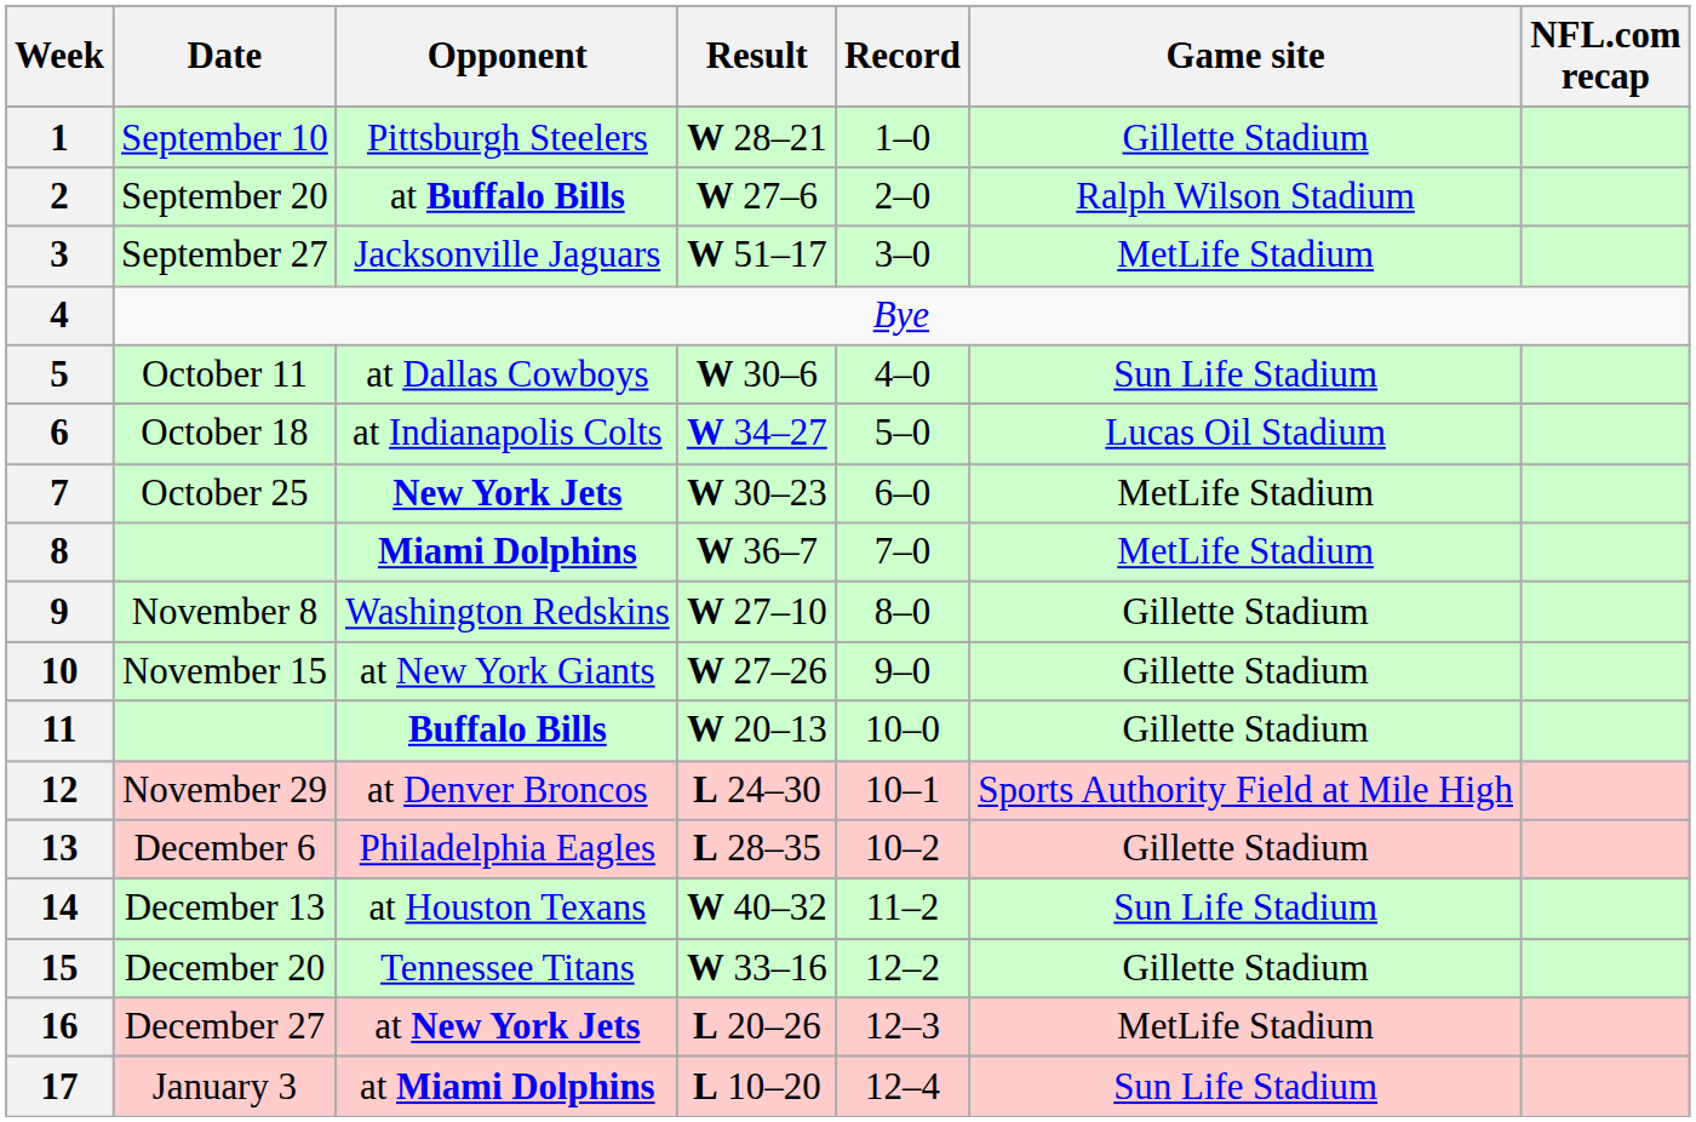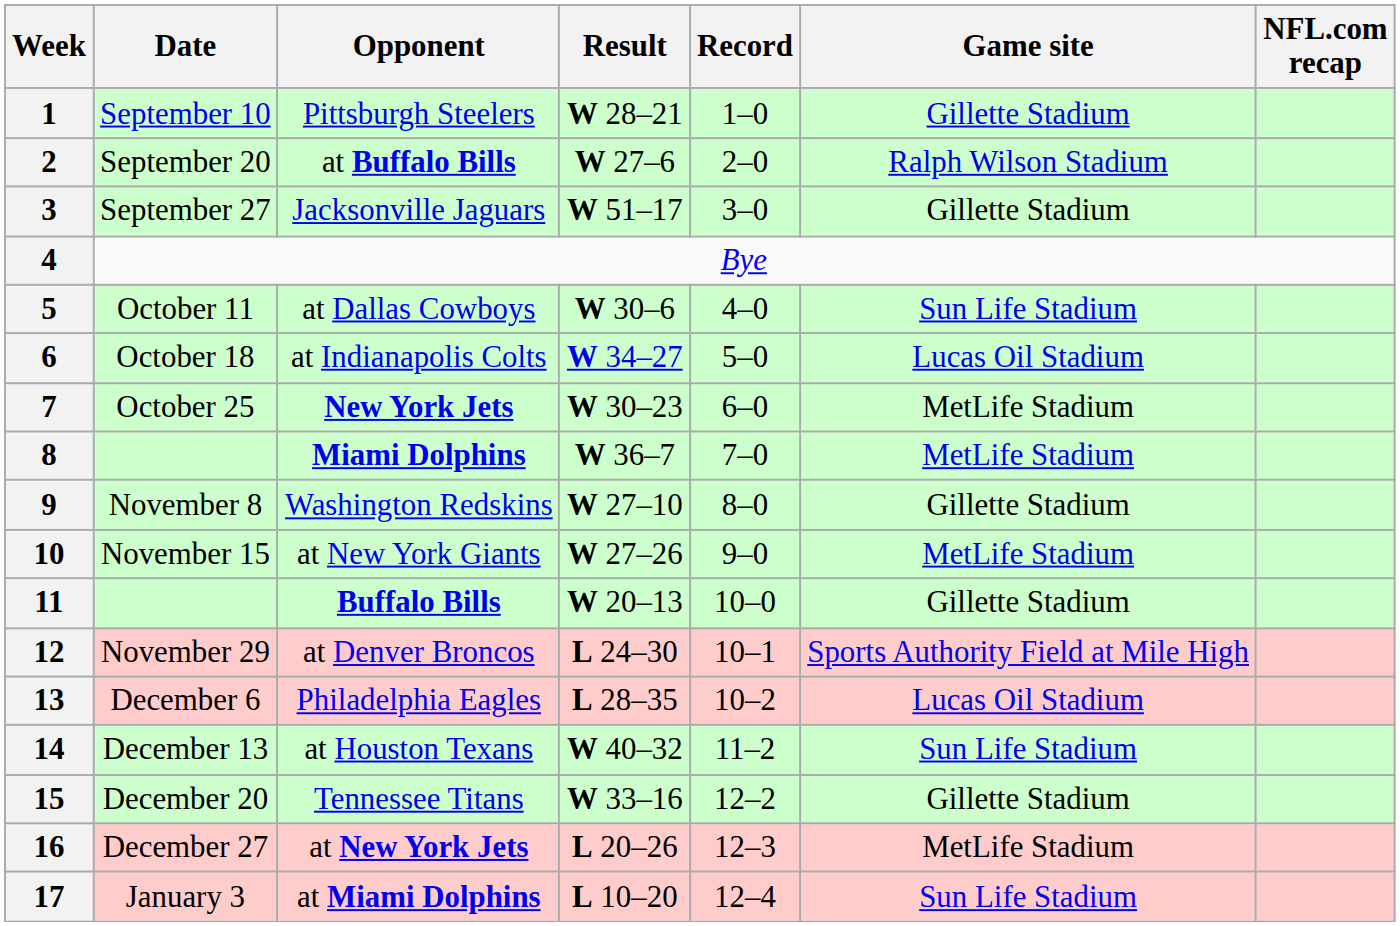3 | Game site: MetLife Stadium -> Gillette Stadium
10 | Game site: Gillette Stadium -> MetLife Stadium
13 | Game site: Gillette Stadium -> Lucas Oil Stadium
